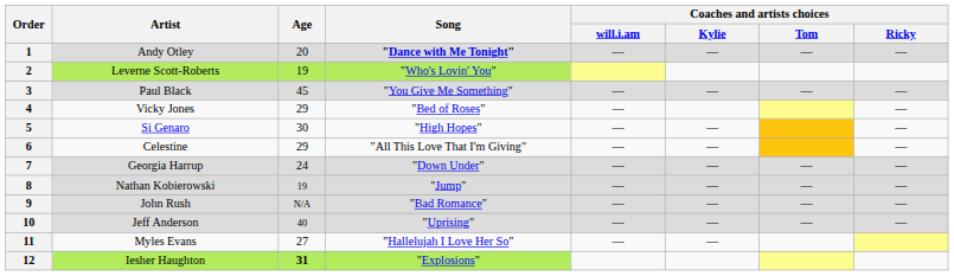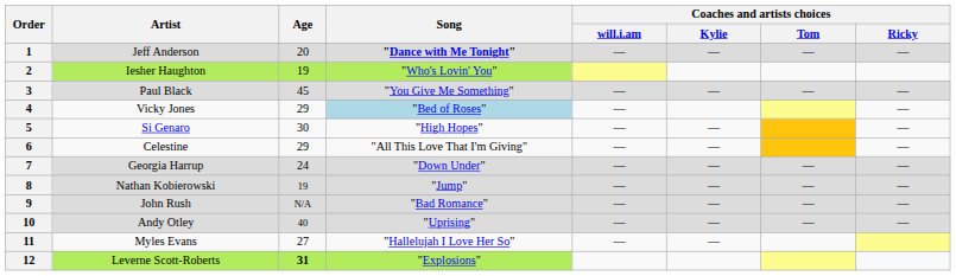1 | Artist: Andy Otley -> Jeff Anderson
2 | Artist: Leverne Scott-Roberts -> Iesher Haughton
4 | Song: no background -> lightblue background
10 | Artist: Jeff Anderson -> Andy Otley
12 | Artist: Iesher Haughton -> Leverne Scott-Roberts
